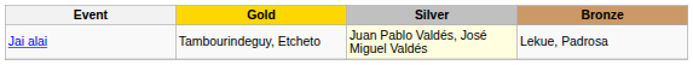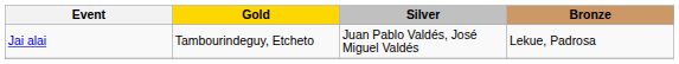Jai alai | Silver: lightyellow background -> no background
